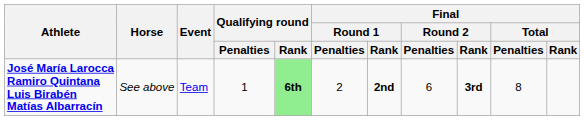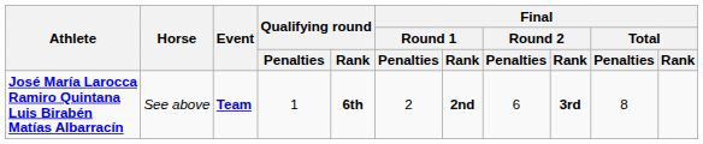row 4 | Event: normal -> bold
row 4 | Qualifying round / Rank: lightgreen background -> no background
